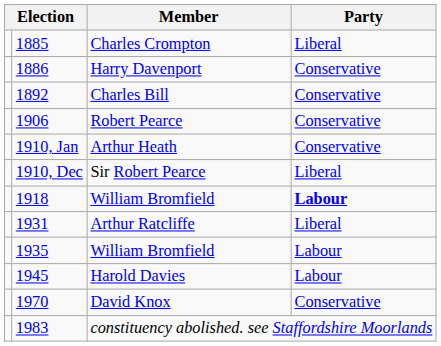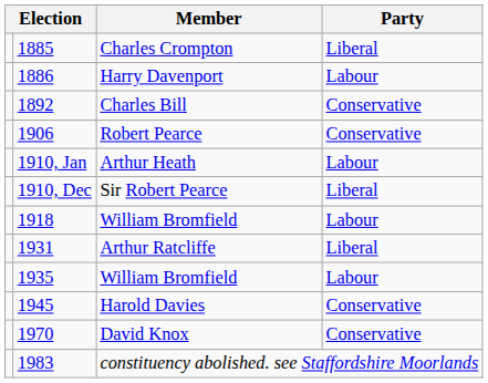Harry Davenport | Party: Conservative -> Labour
Arthur Heath | Party: Conservative -> Labour
1918 / William Bromfield | Party: bold -> normal
Harold Davies | Party: Labour -> Conservative
